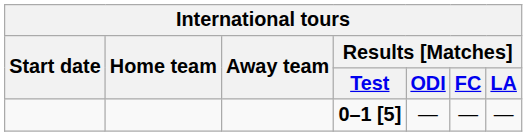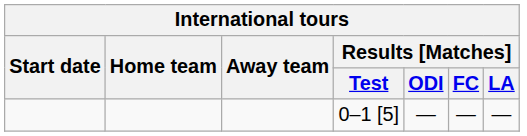row 4 | Results [Matches] / Test: bold -> normal
